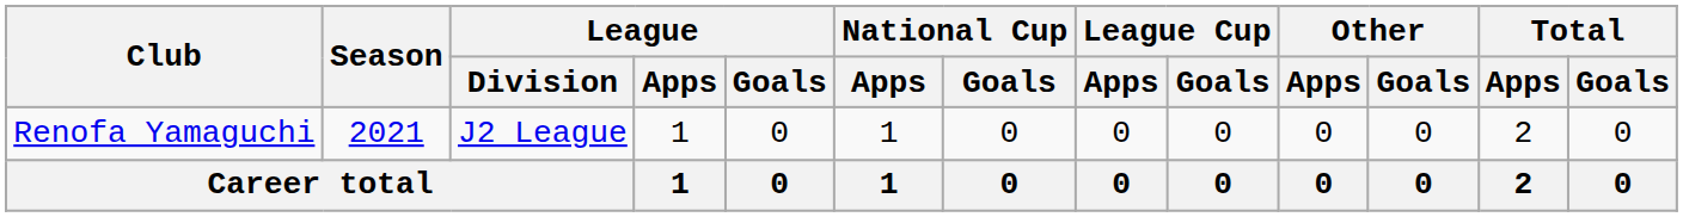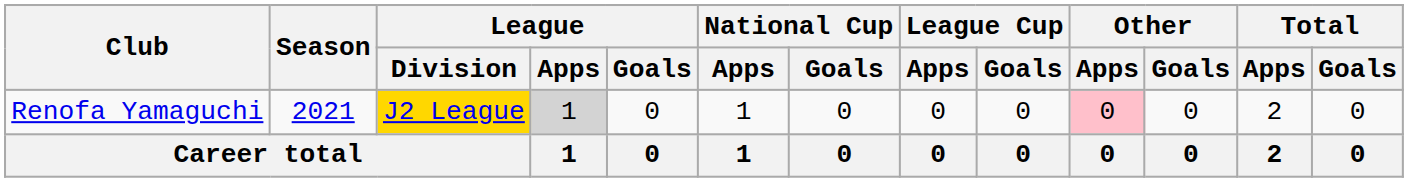Renofa Yamaguchi | League / Division: no background -> gold background
Renofa Yamaguchi | League / Apps: no background -> lightgrey background
Renofa Yamaguchi | Other / Apps: no background -> pink background
